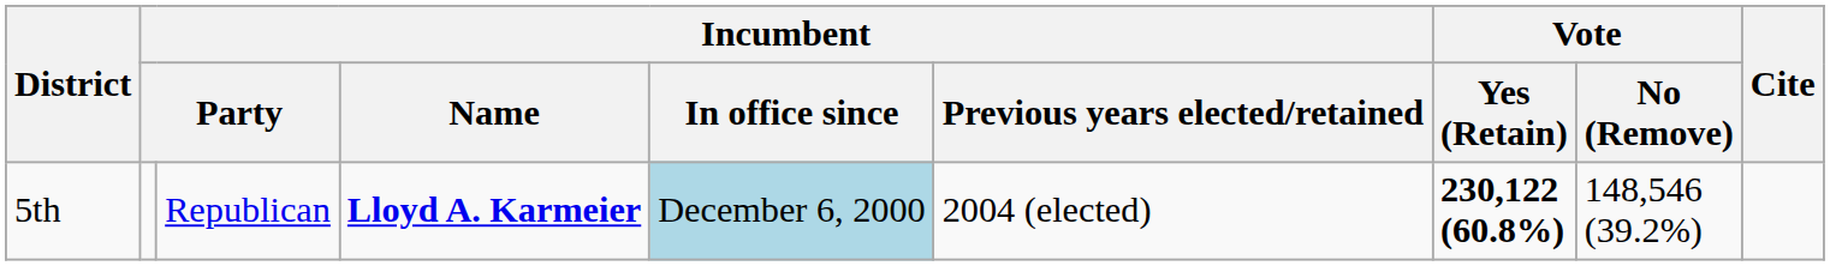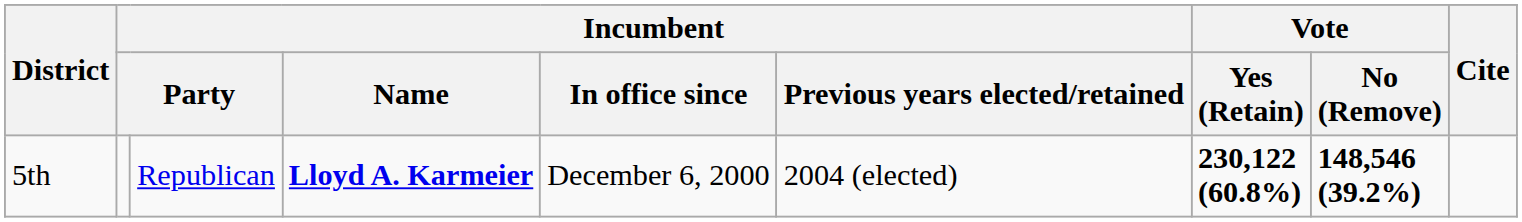5th | Incumbent / In office since: lightblue background -> no background
5th | Vote / No (Remove): normal -> bold
